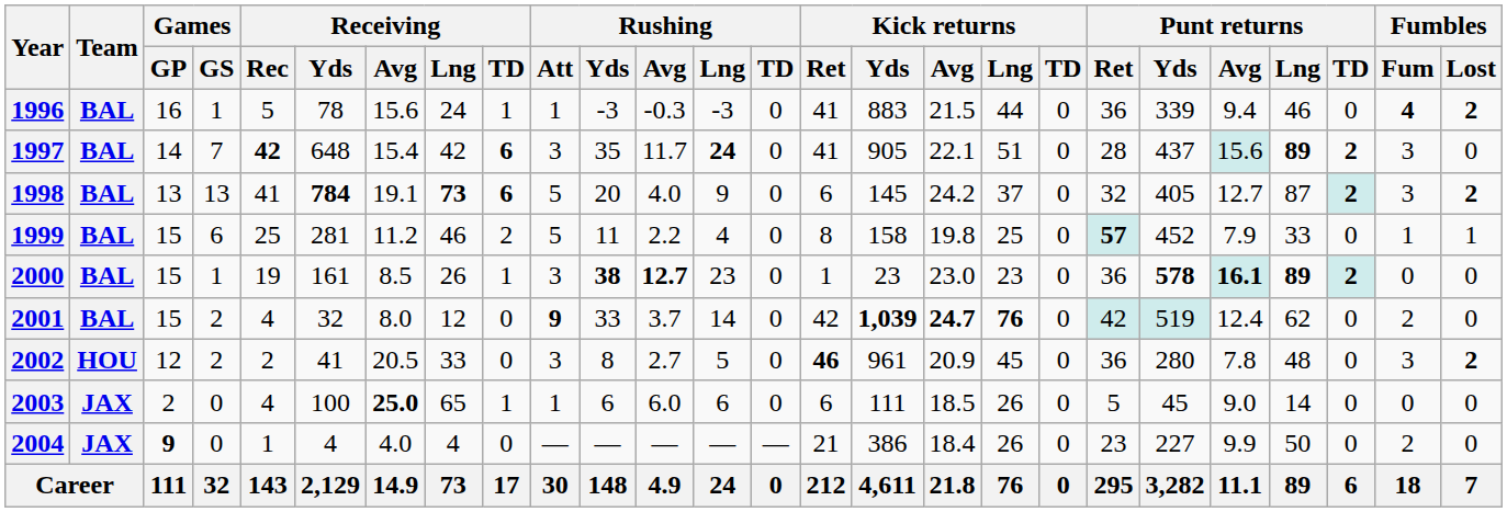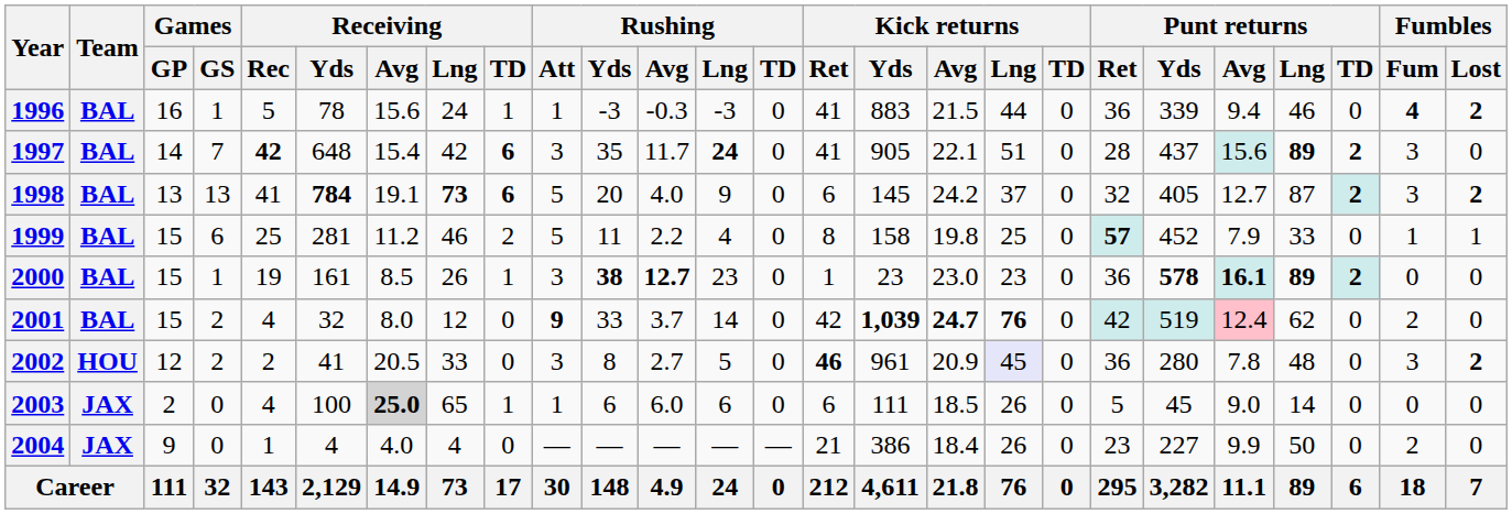2001 | Punt returns / Avg: no background -> pink background
2002 | Kick returns / Lng: no background -> lavender background
2003 | Receiving / Avg: no background -> lightgrey background
2004 | Games / GP: bold -> normal
